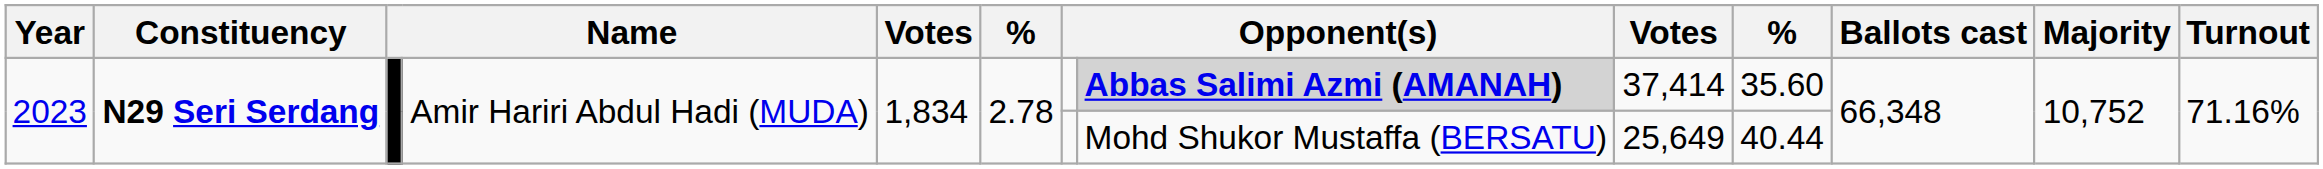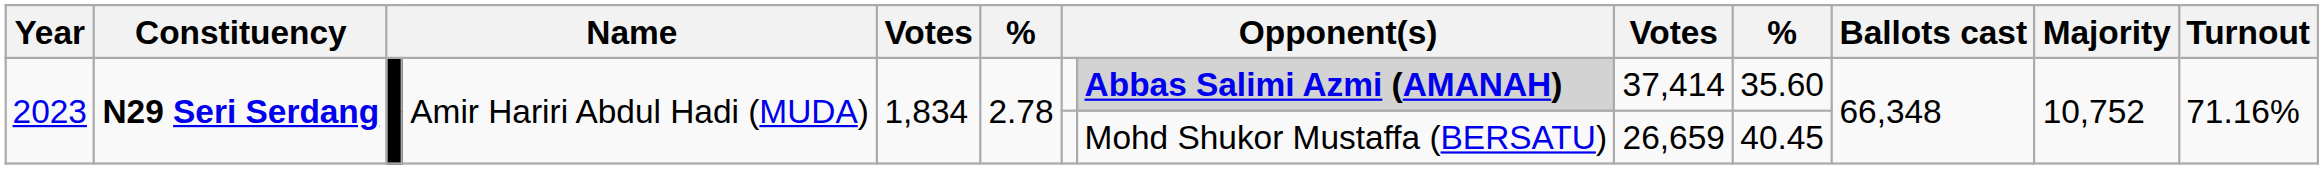row 3 | column 9: 25,649 -> 26,659
row 3 | column 10: 40.44 -> 40.45
